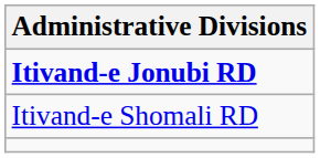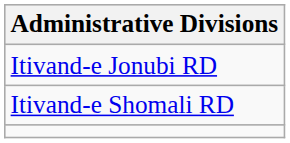row 2 | column 1: bold -> normal
